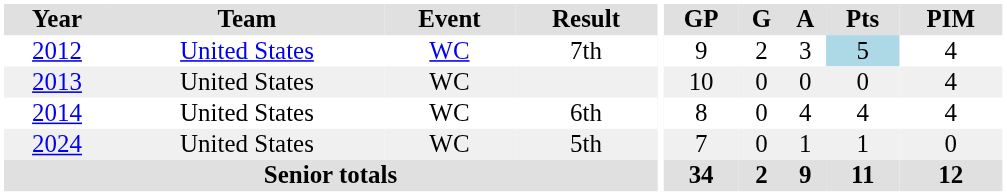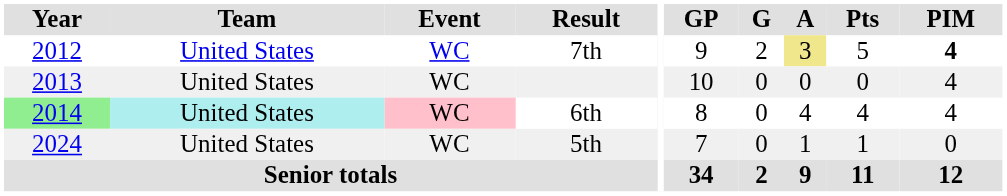7th | A: no background -> khaki background
7th | Pts: lightblue background -> no background
7th | PIM: normal -> bold
6th | Year: no background -> lightgreen background
6th | Team: no background -> paleturquoise background
6th | Event: no background -> pink background
